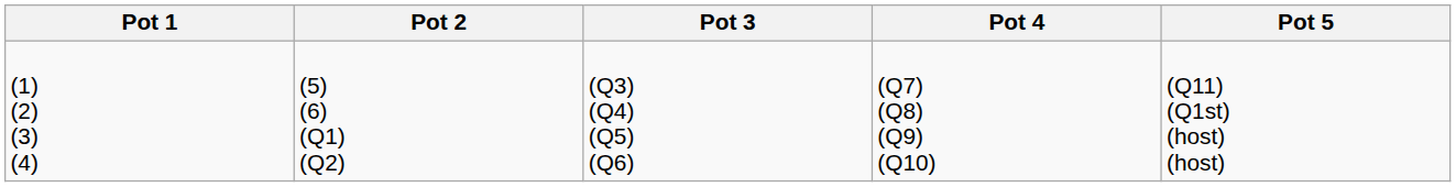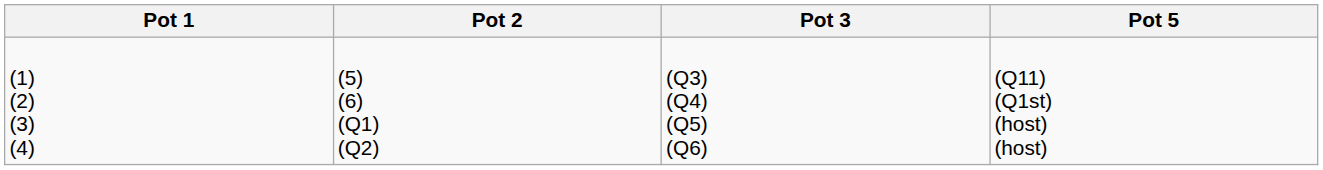- column: Pot 4 | (Q7) (Q8) (Q9) (Q10)
